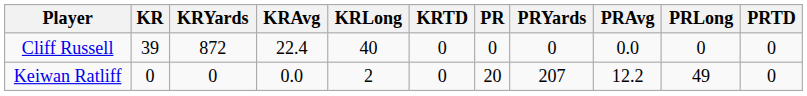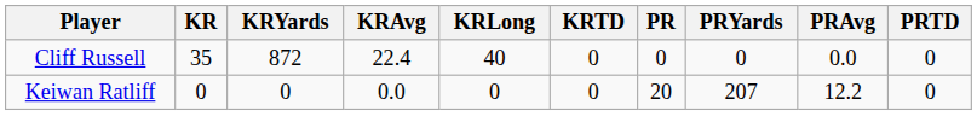- column: PRLong | 0 | 49
Cliff Russell | KR: 39 -> 35
Keiwan Ratliff | KRLong: 2 -> 0
